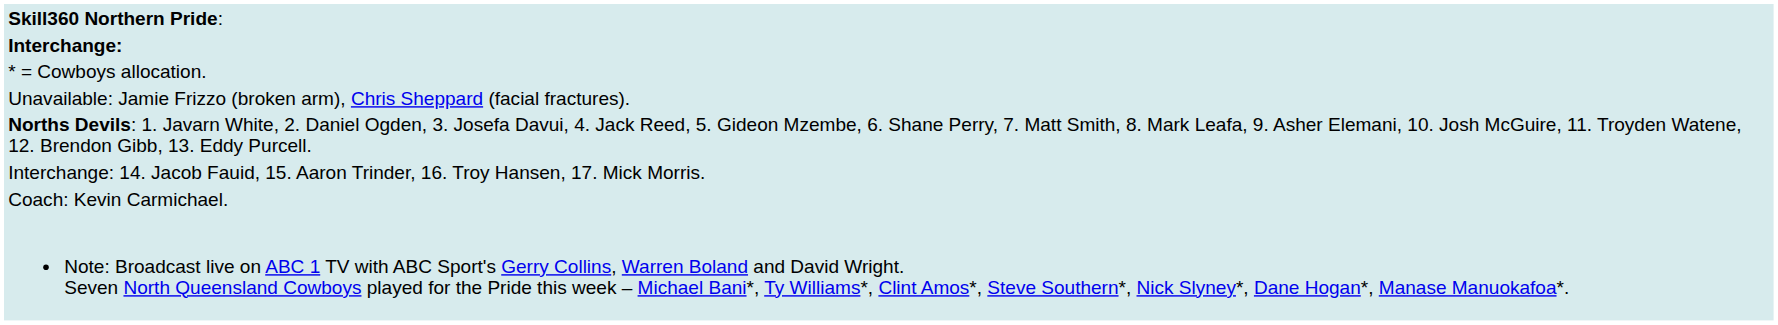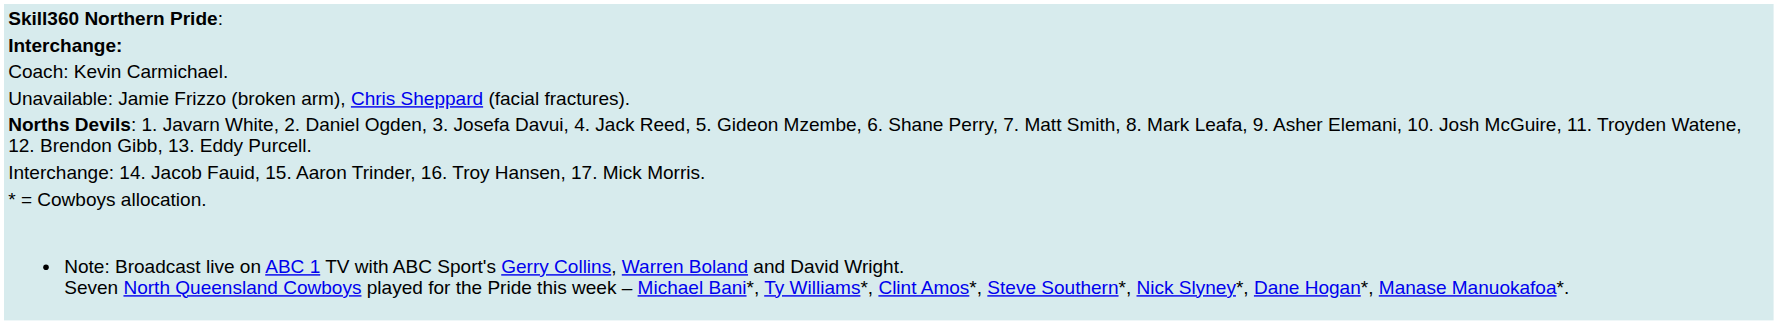row 3 | column 1: * = Cowboys allocation. -> Coach: Kevin Carmichael.
row 7 | column 1: Coach: Kevin Carmichael. -> * = Cowboys allocation.
